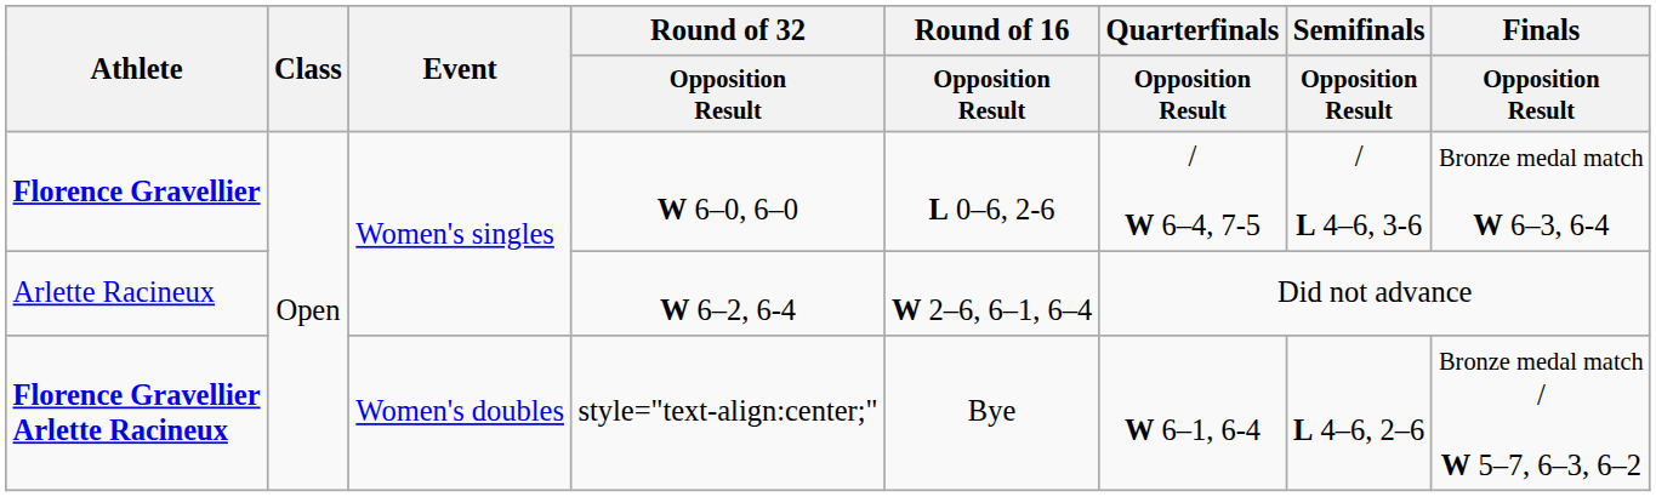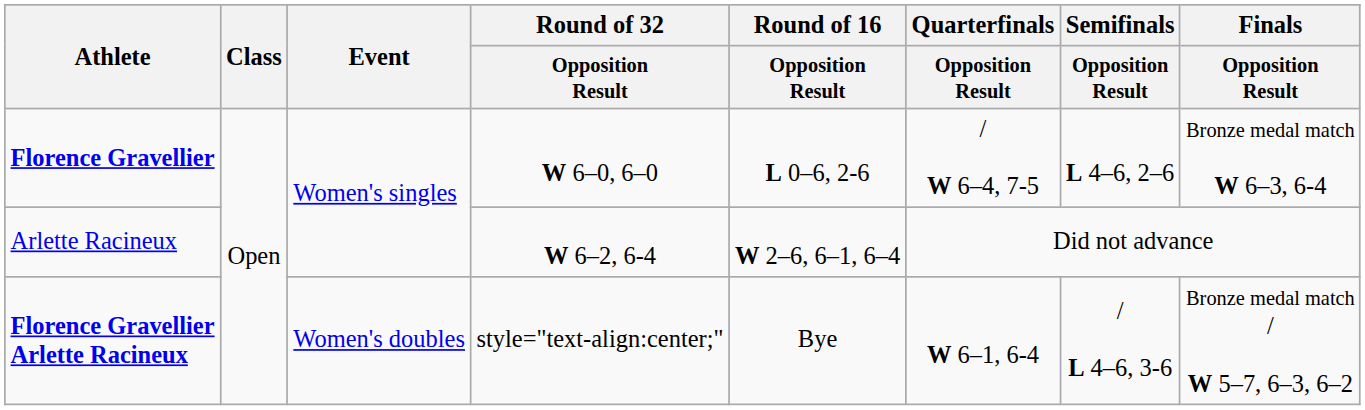Florence Gravellier | Semifinals / Opposition Result: / L 4–6, 3-6 -> L 4–6, 2–6
Florence Gravellier Arlette Racineux | Semifinals / Opposition Result: L 4–6, 2–6 -> / L 4–6, 3-6
